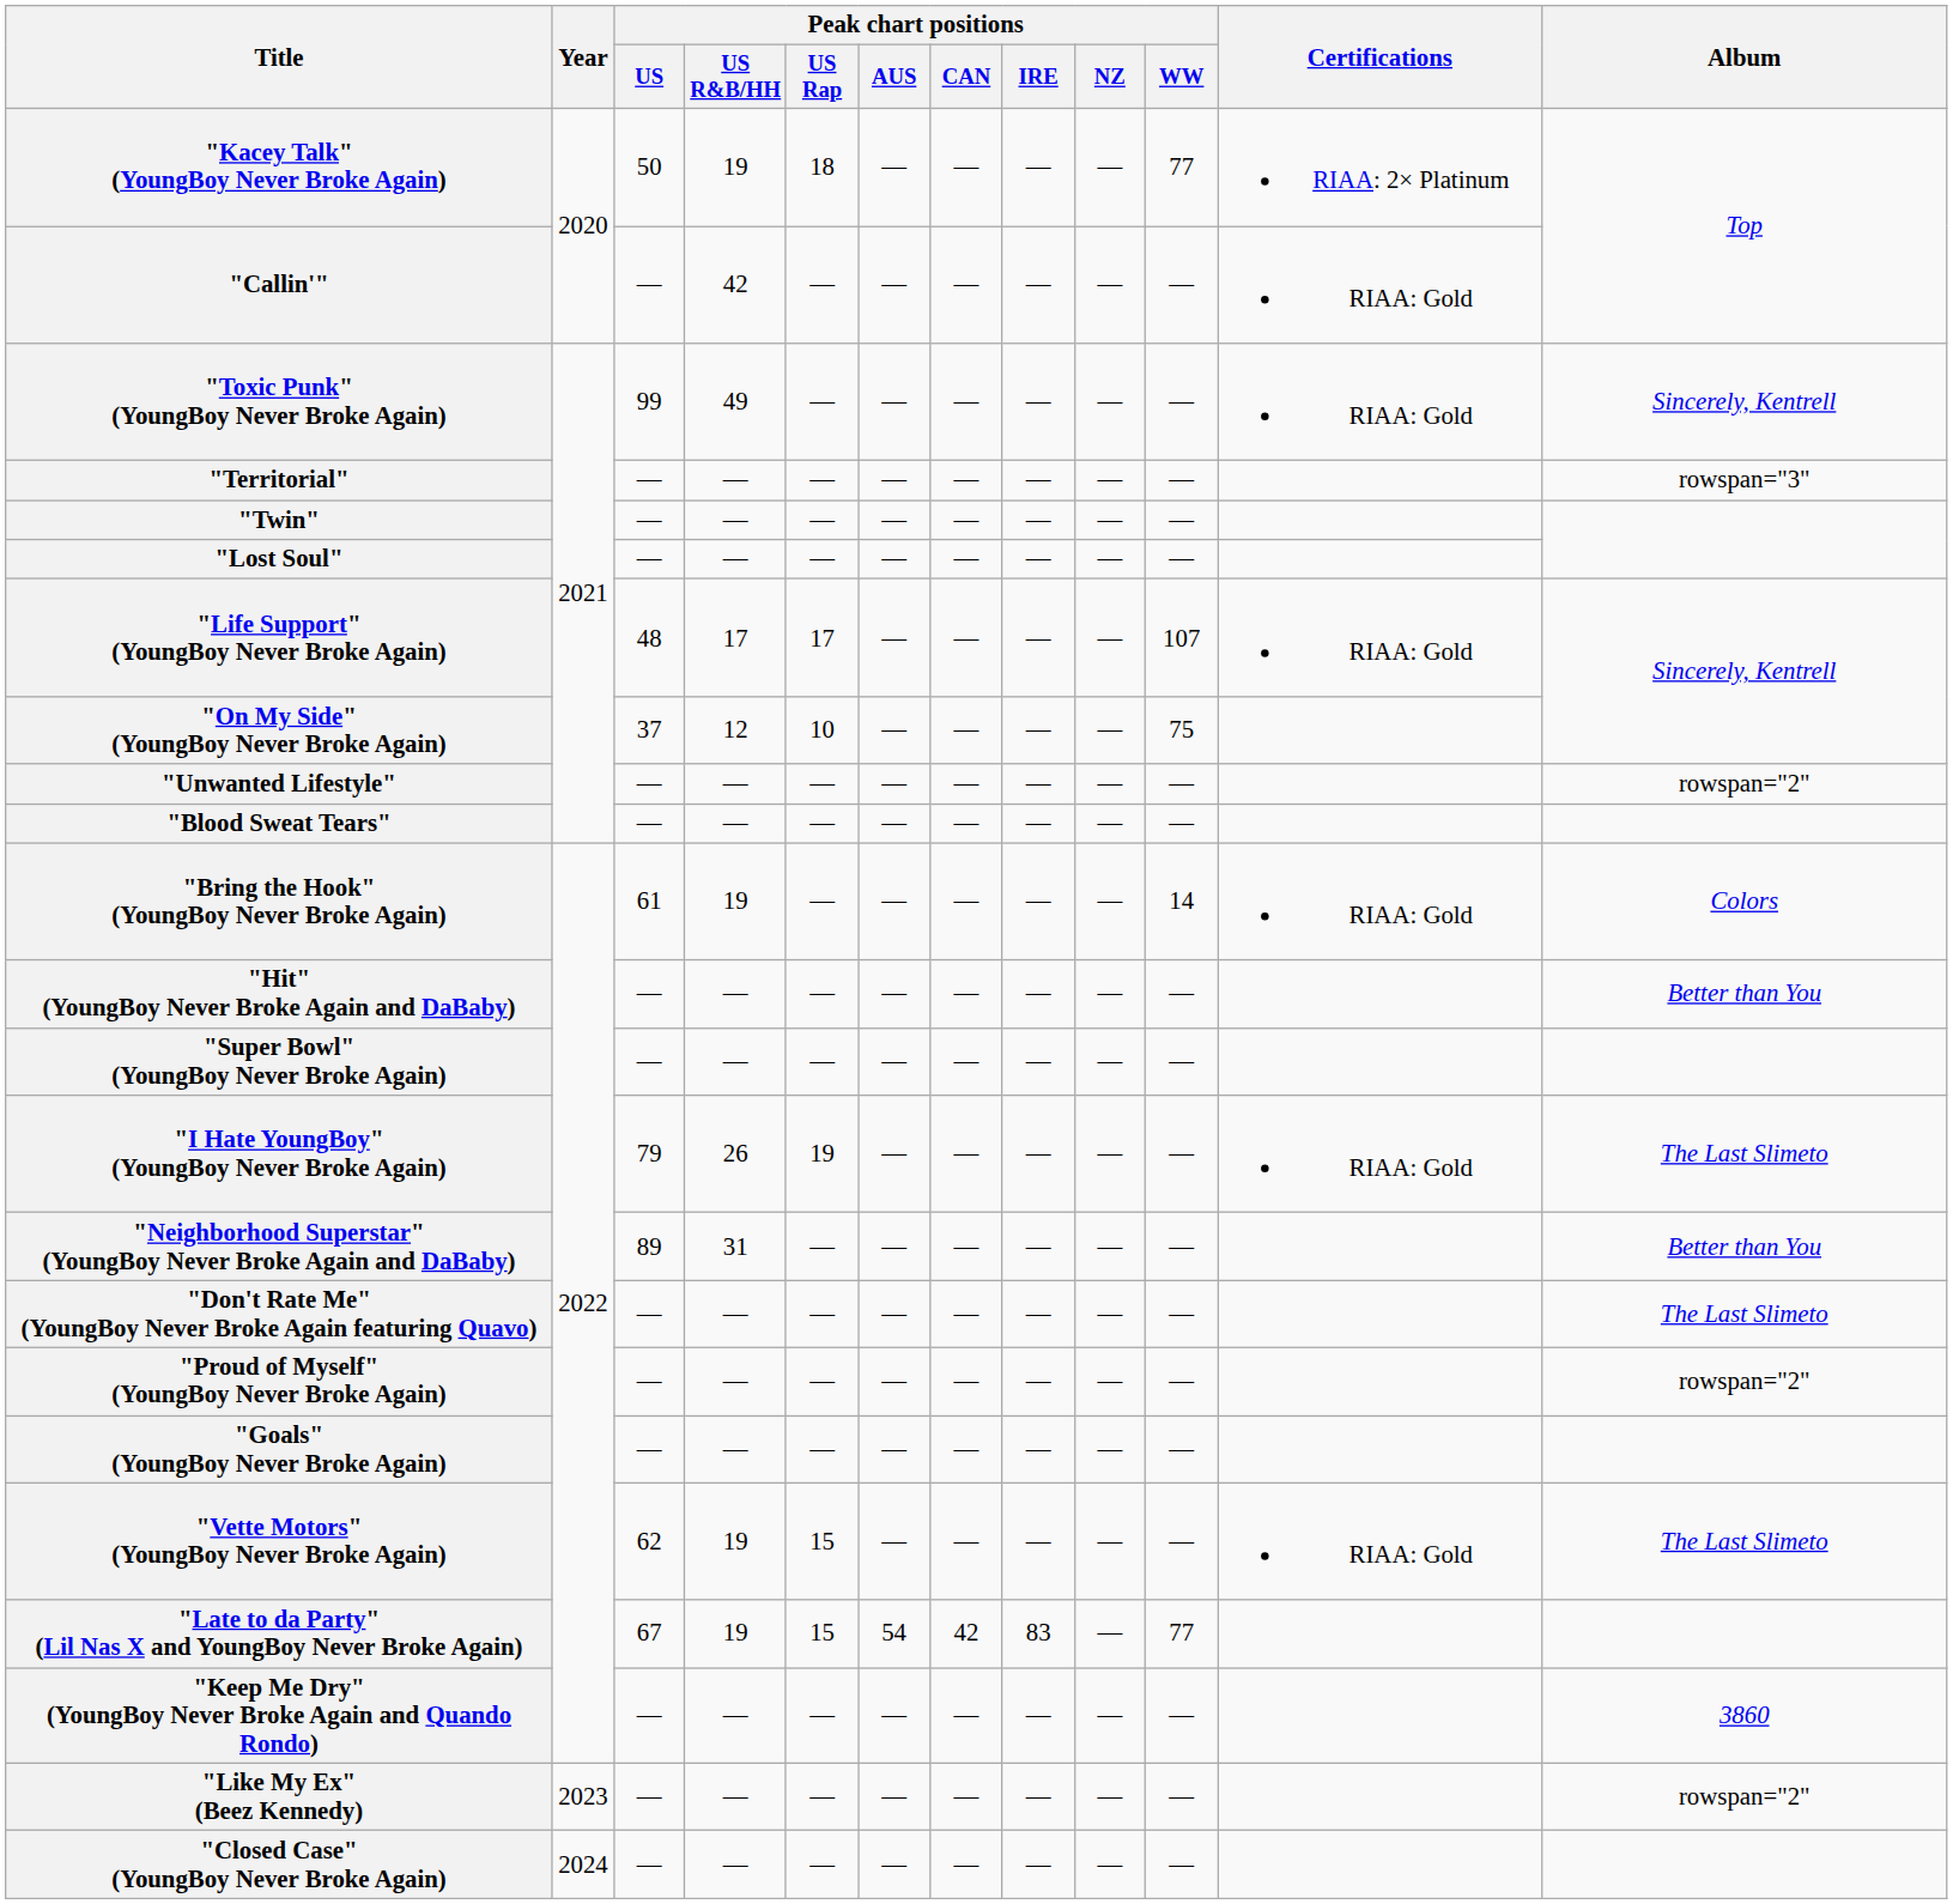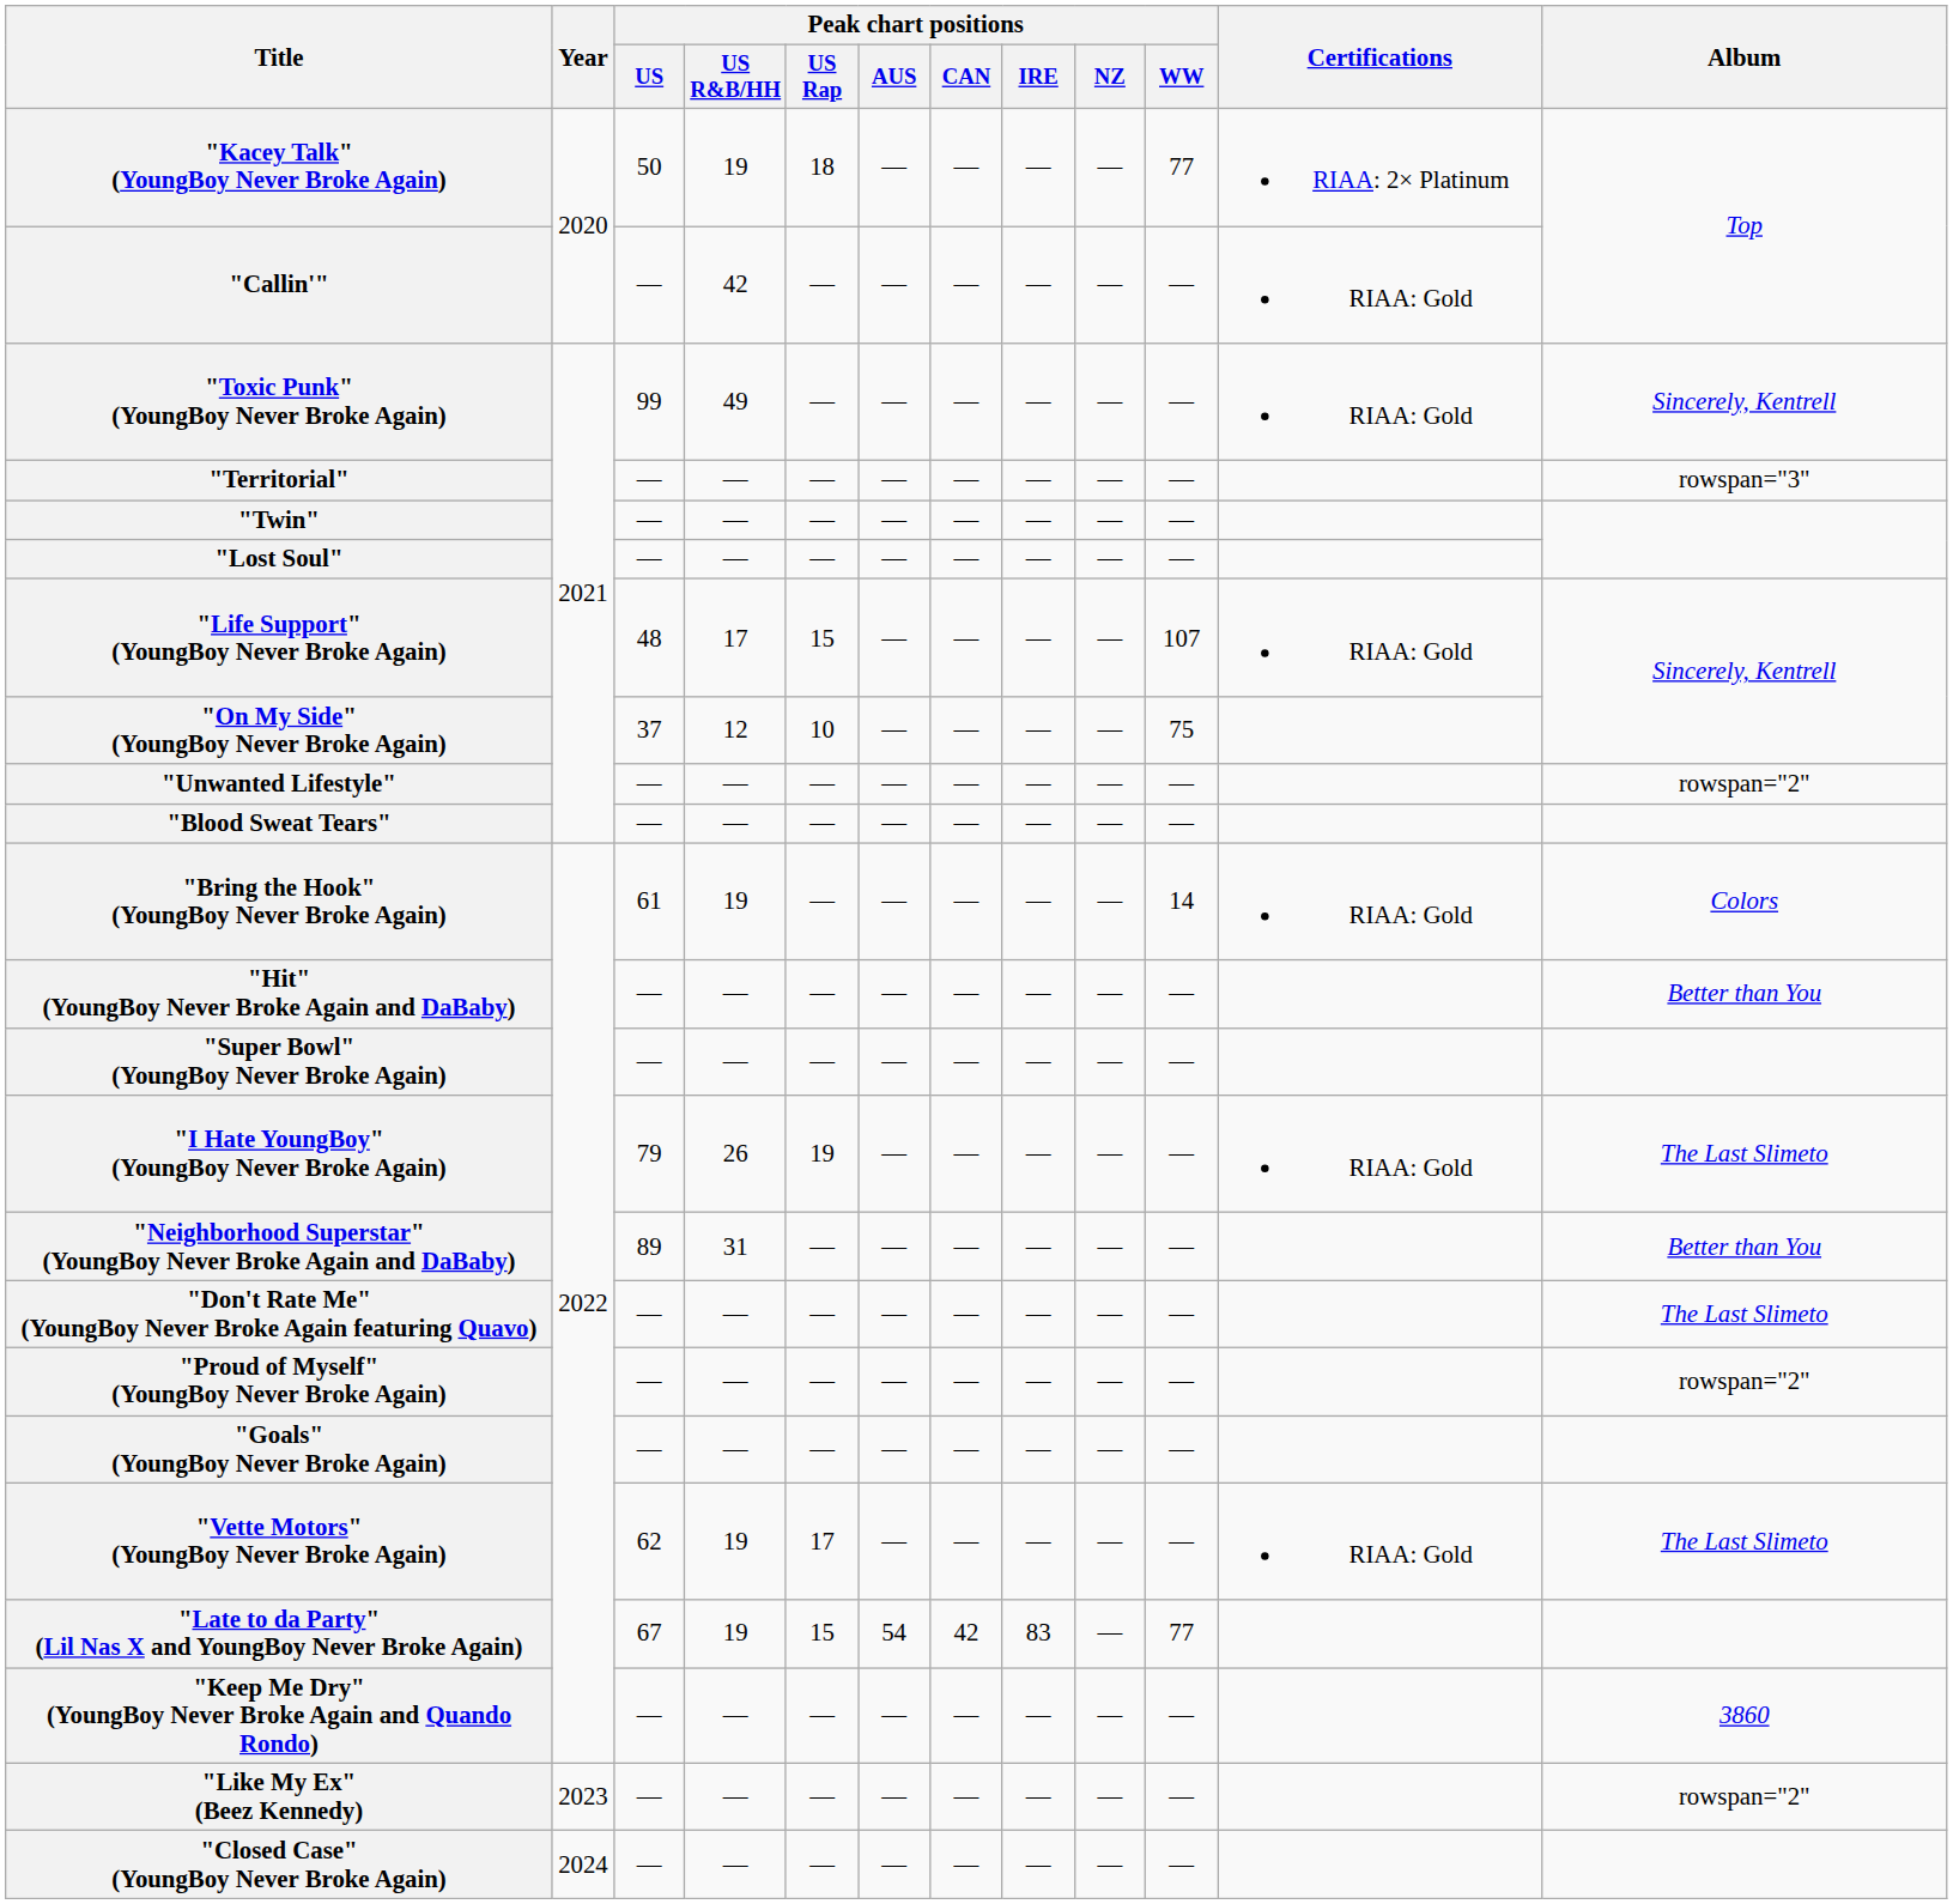"Life Support" (YoungBoy Never Broke Again) | Peak chart positions / US Rap: 17 -> 15
"Vette Motors" (YoungBoy Never Broke Again) | Peak chart positions / US Rap: 15 -> 17
